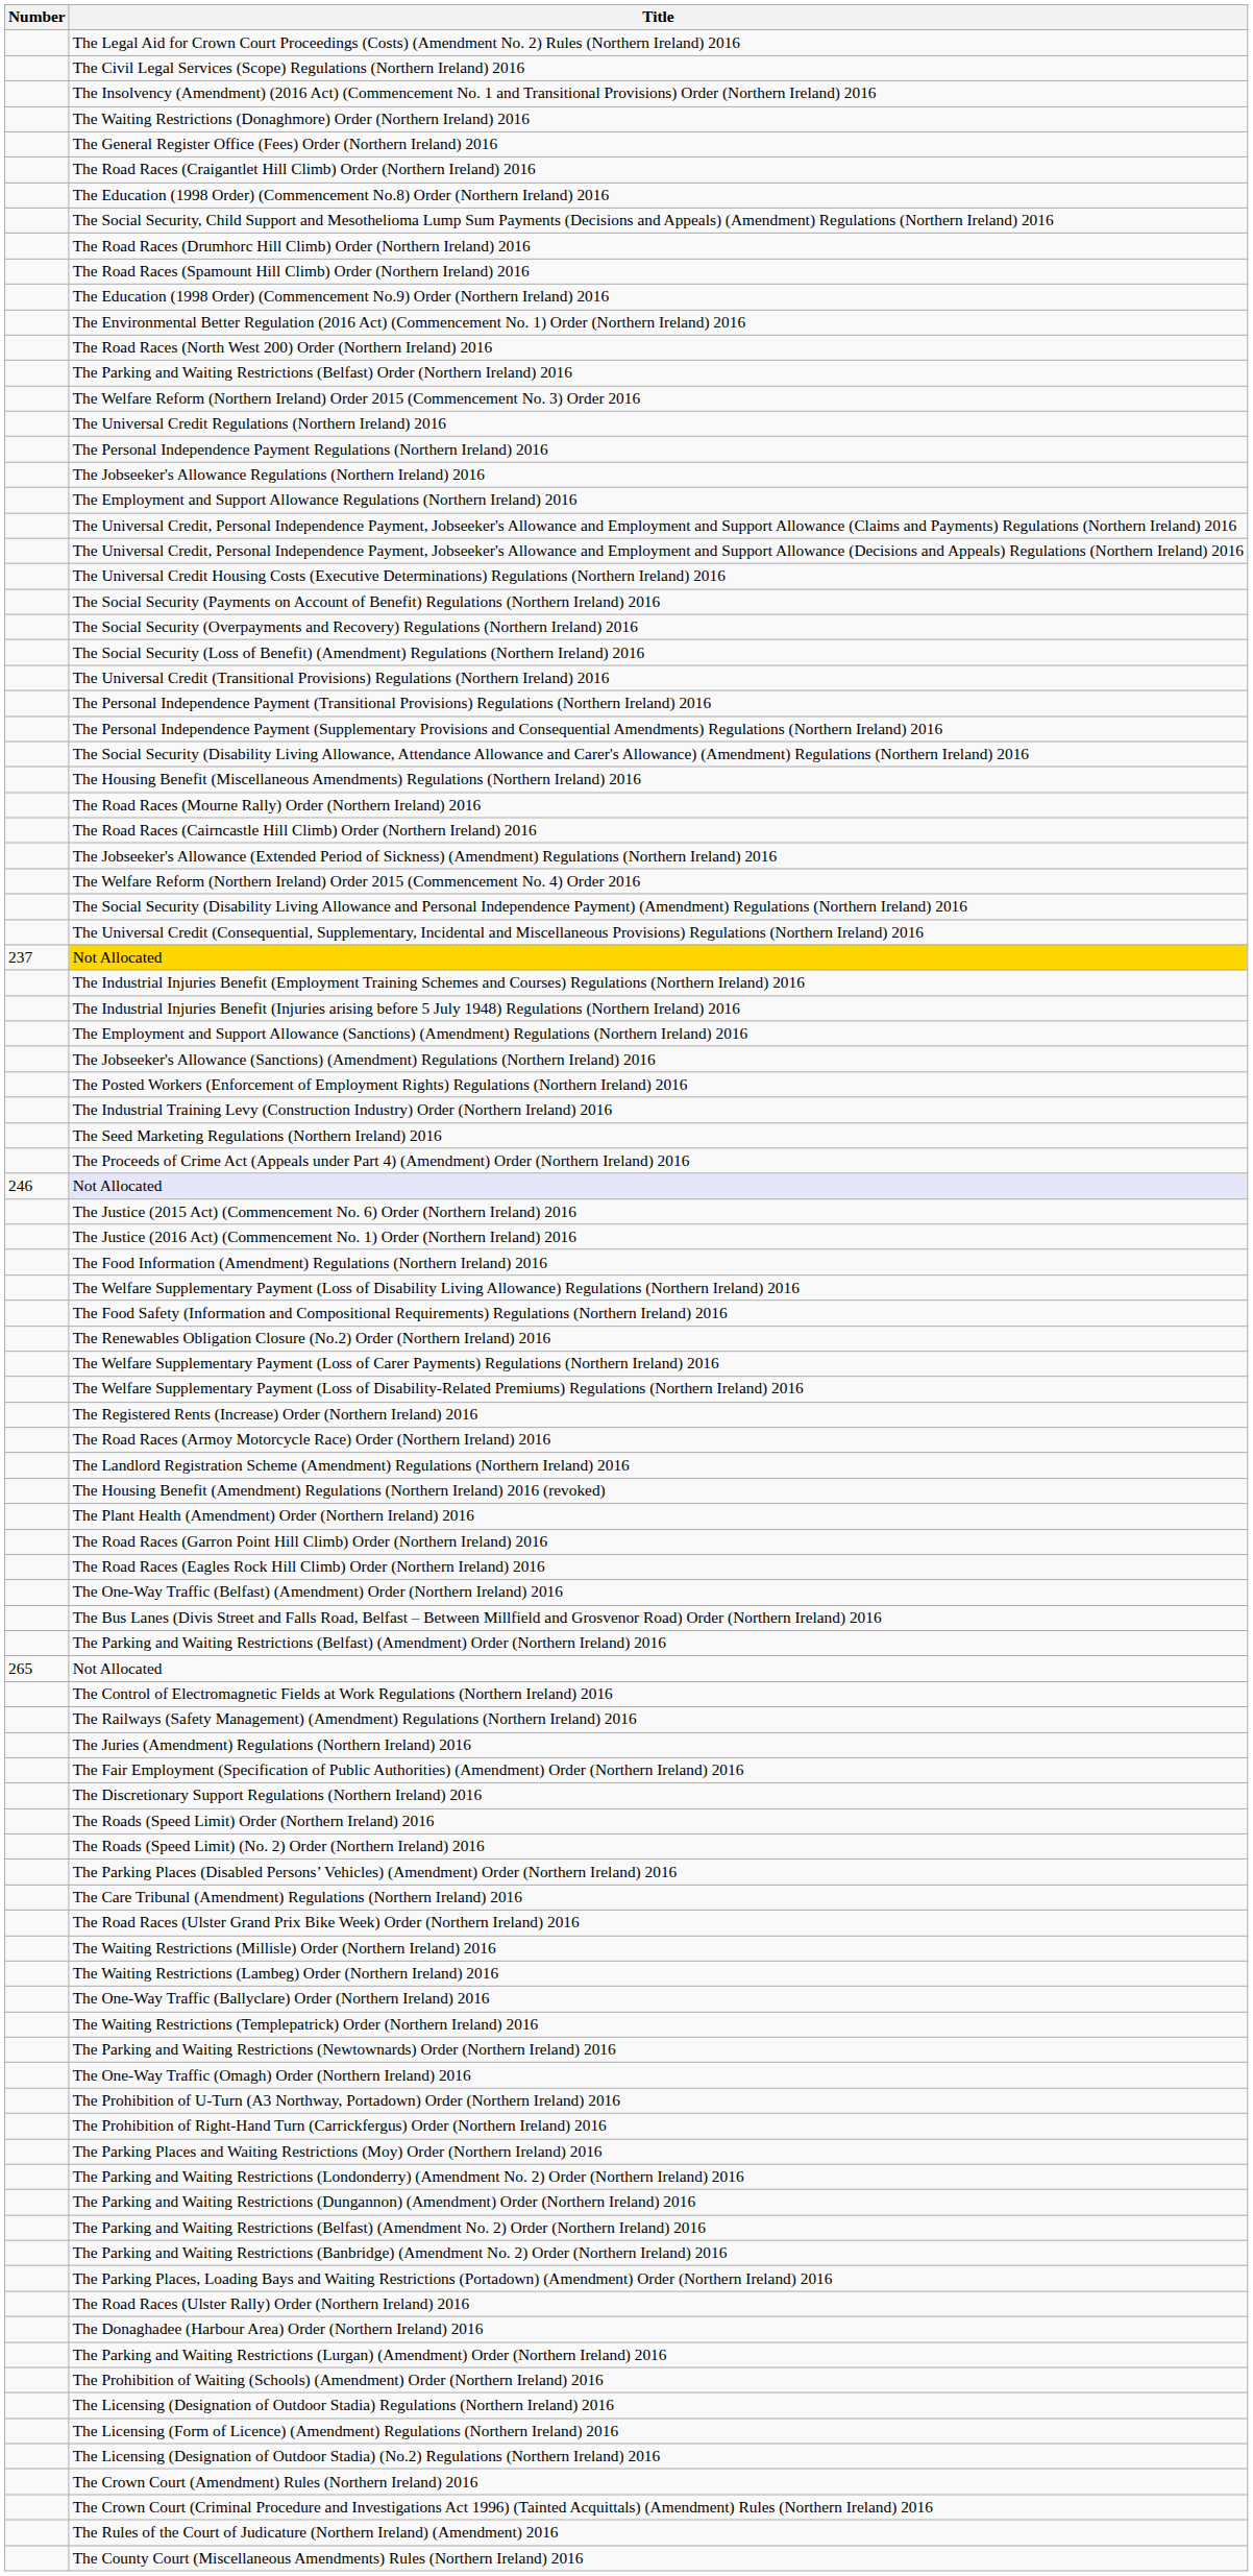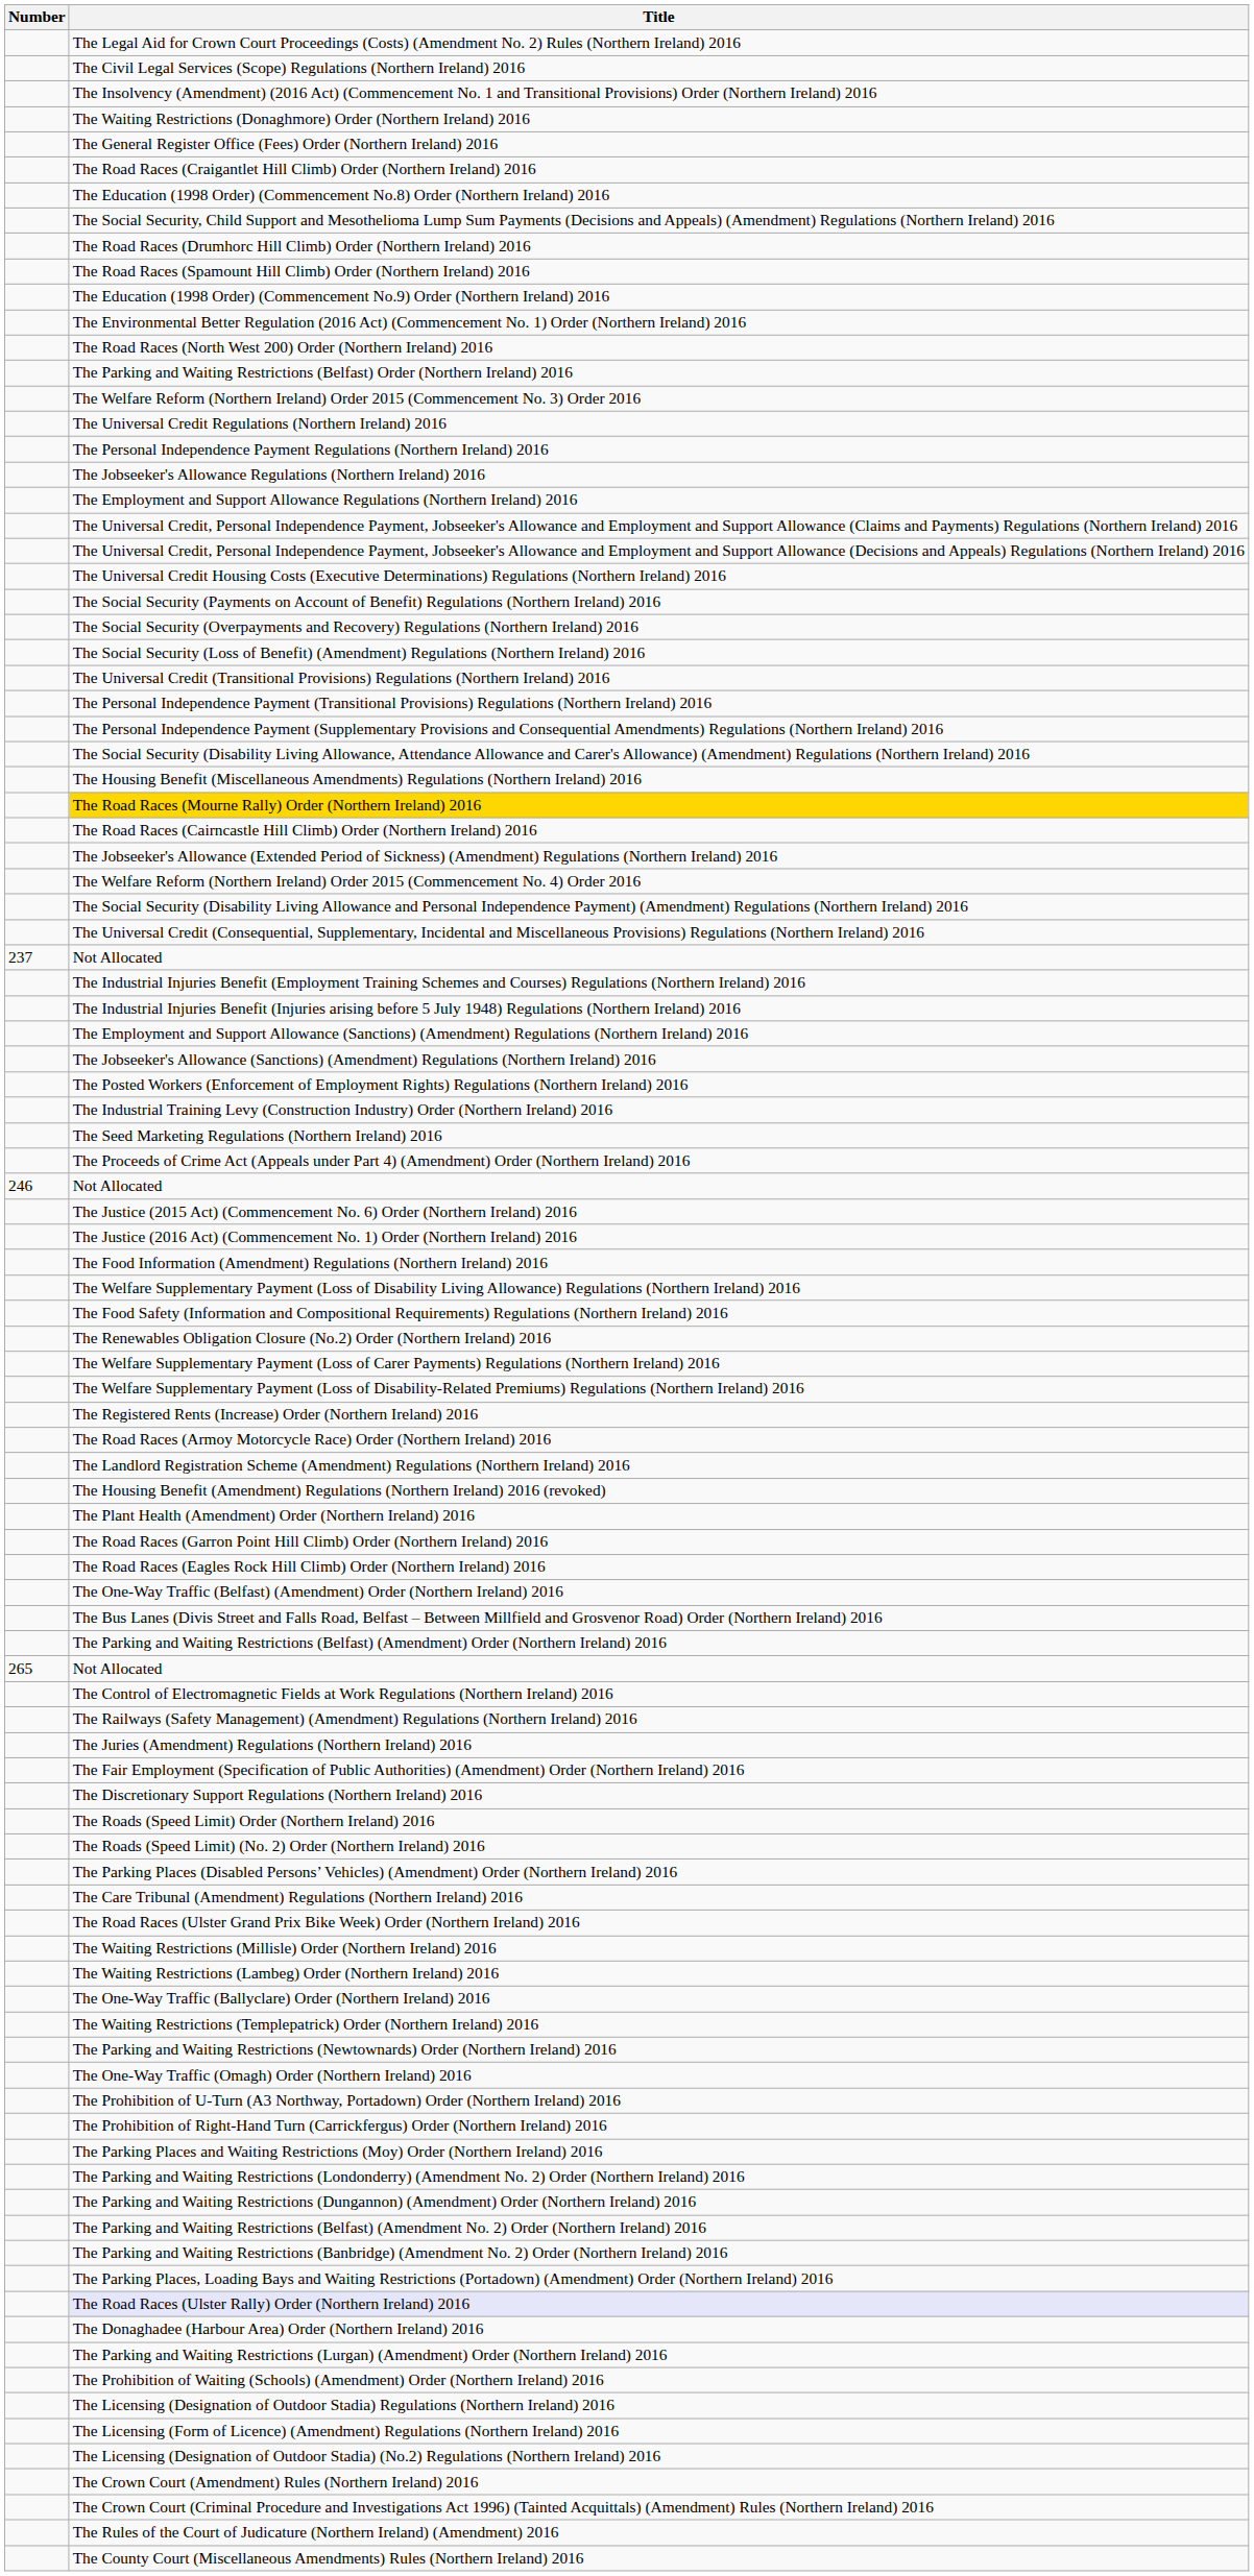row 32 | Title: no background -> gold background
row 38 | Title: gold background -> no background
row 47 | Title: lavender background -> no background
row 91 | Title: no background -> lavender background
